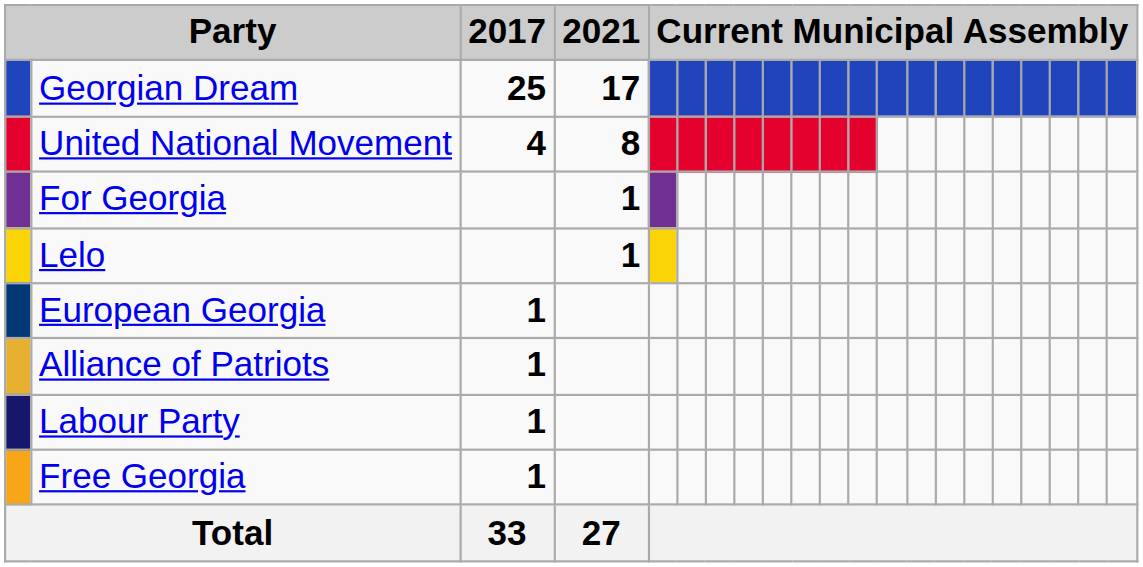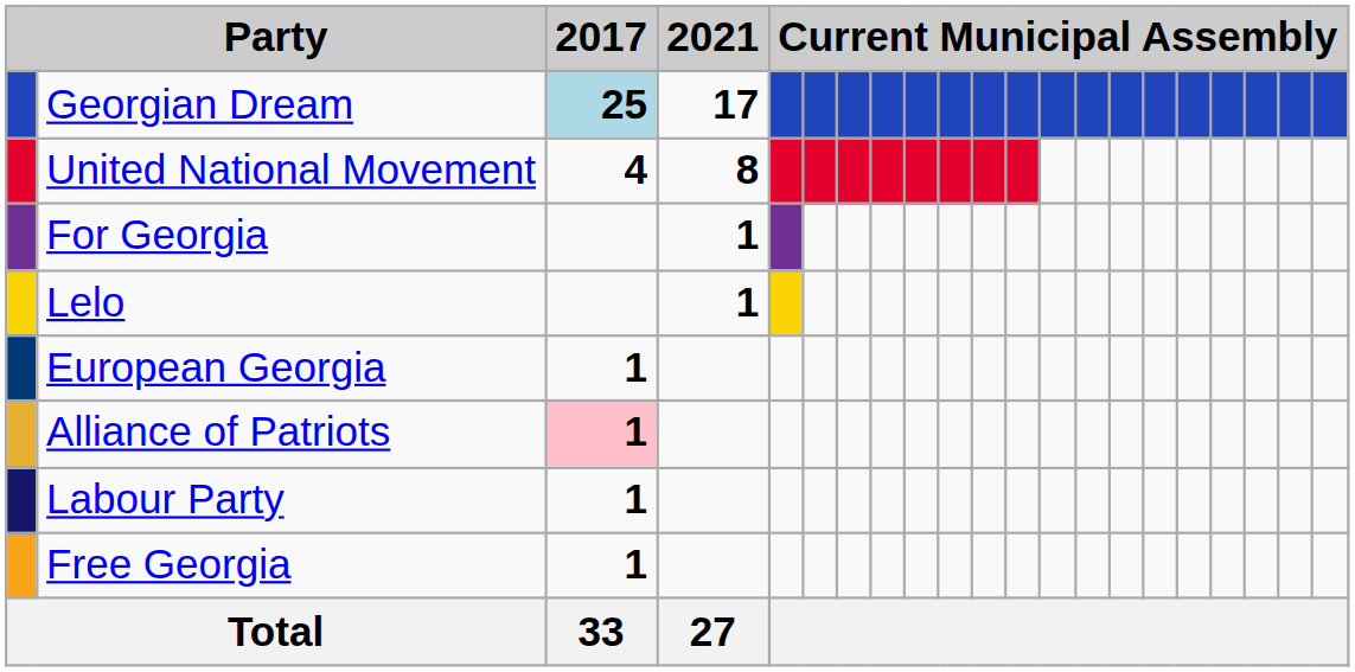Georgian Dream | 2017: no background -> lightblue background
Alliance of Patriots | 2017: no background -> pink background
